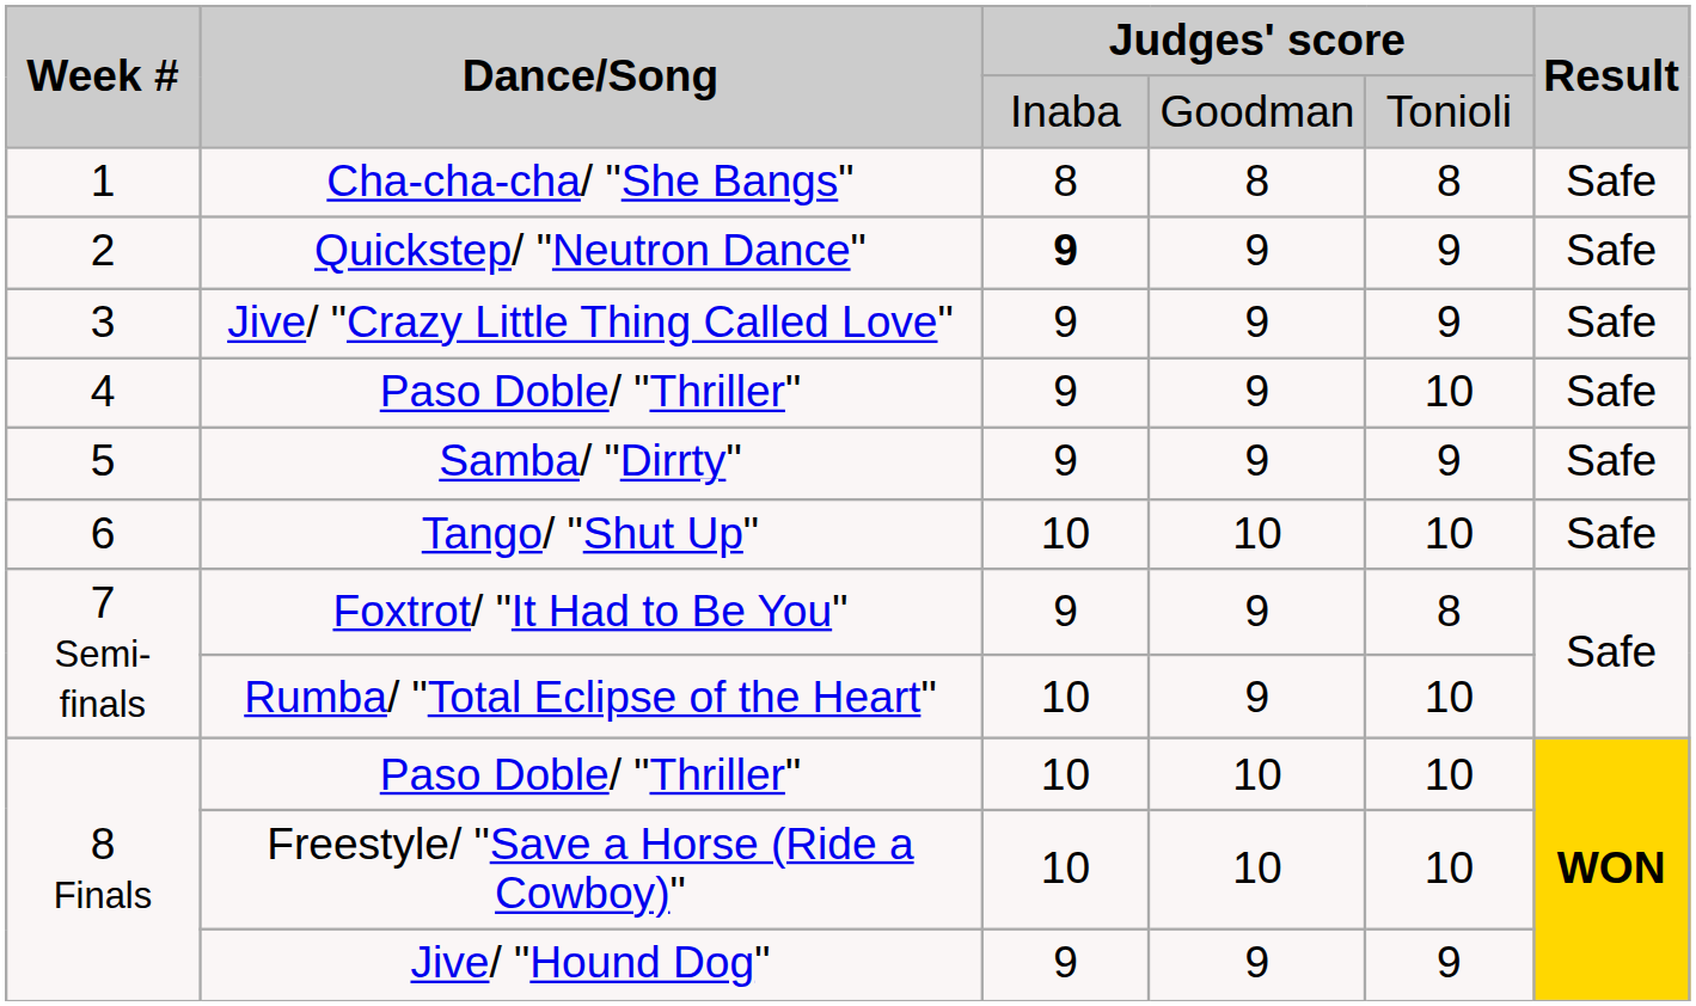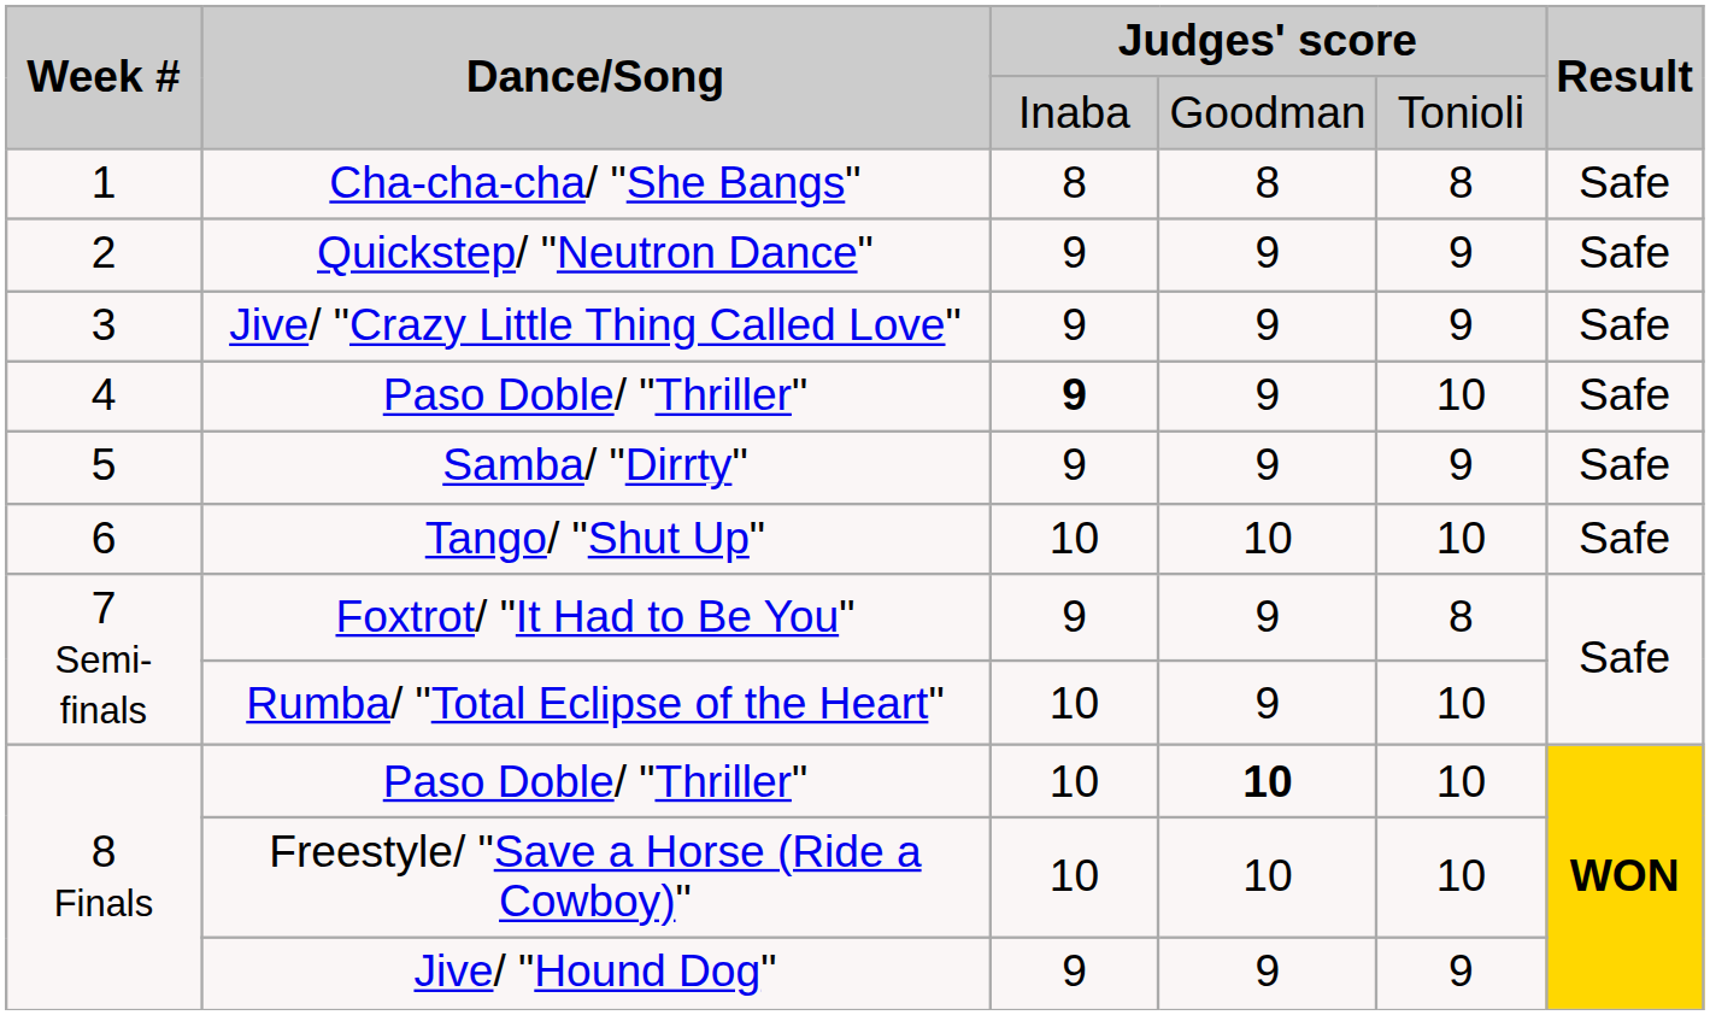Quickstep/ "Neutron Dance" | column 3: bold -> normal
4 / Paso Doble/ "Thriller" | column 3: normal -> bold
8 Finals / Paso Doble/ "Thriller" | column 4: normal -> bold
